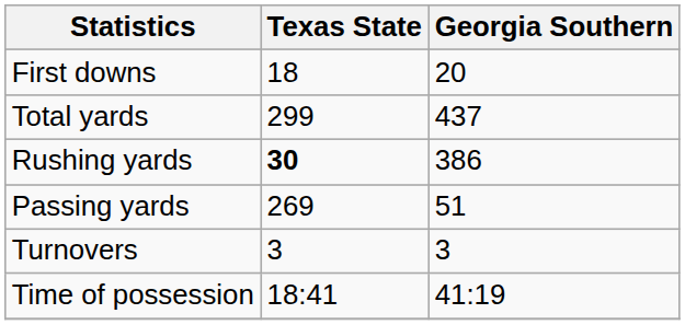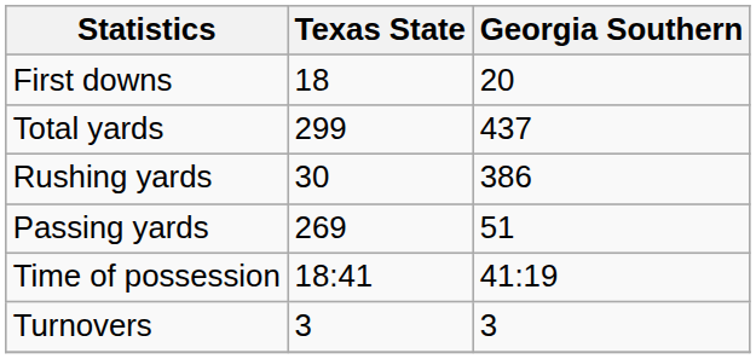Rushing yards | Texas State: bold -> normal
rows swapped: Turnovers <-> Time of possession
